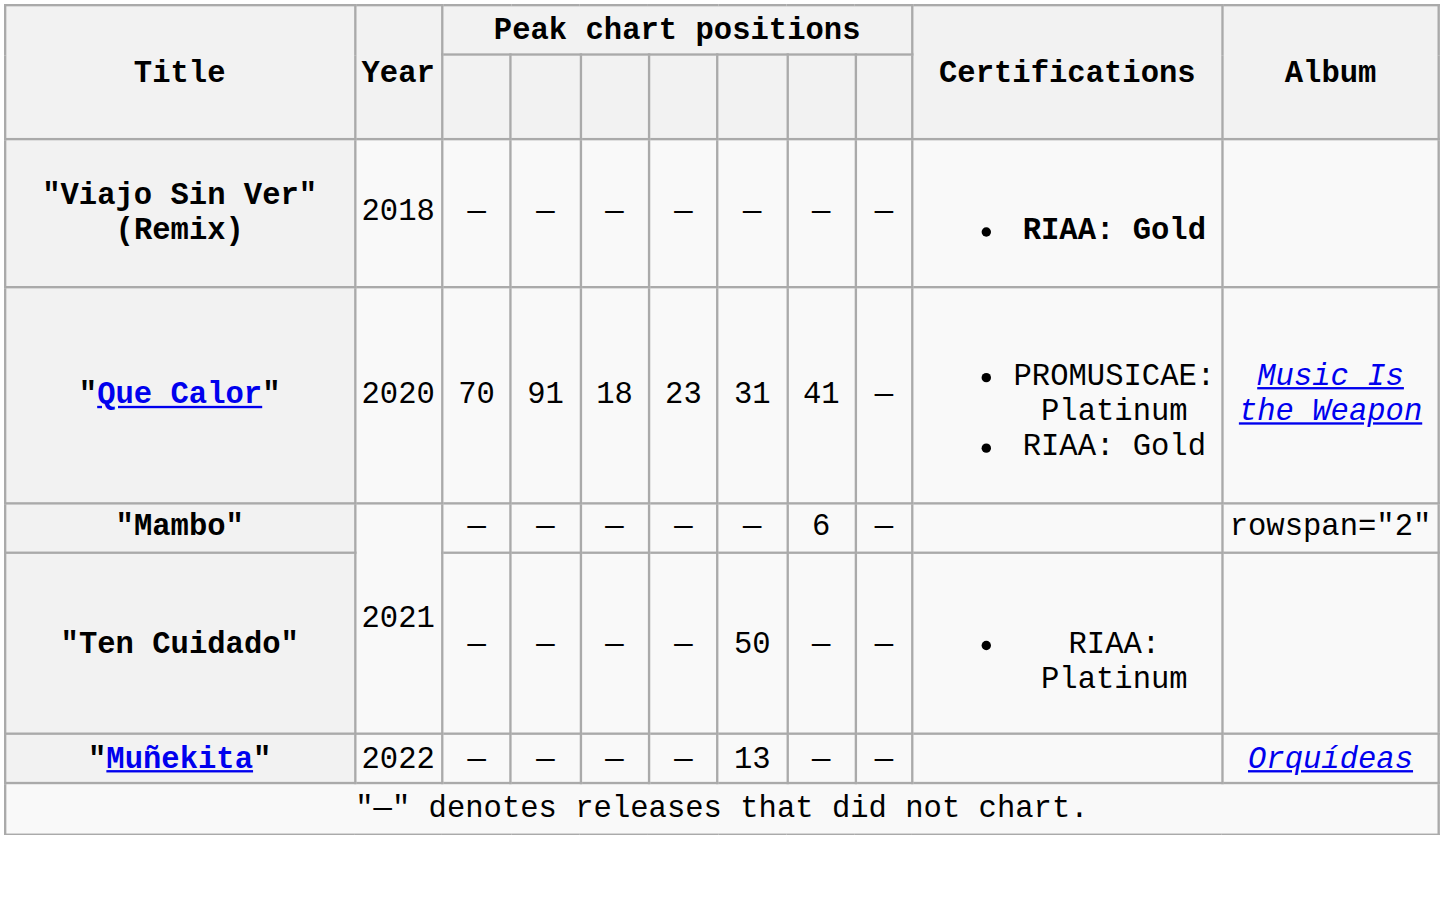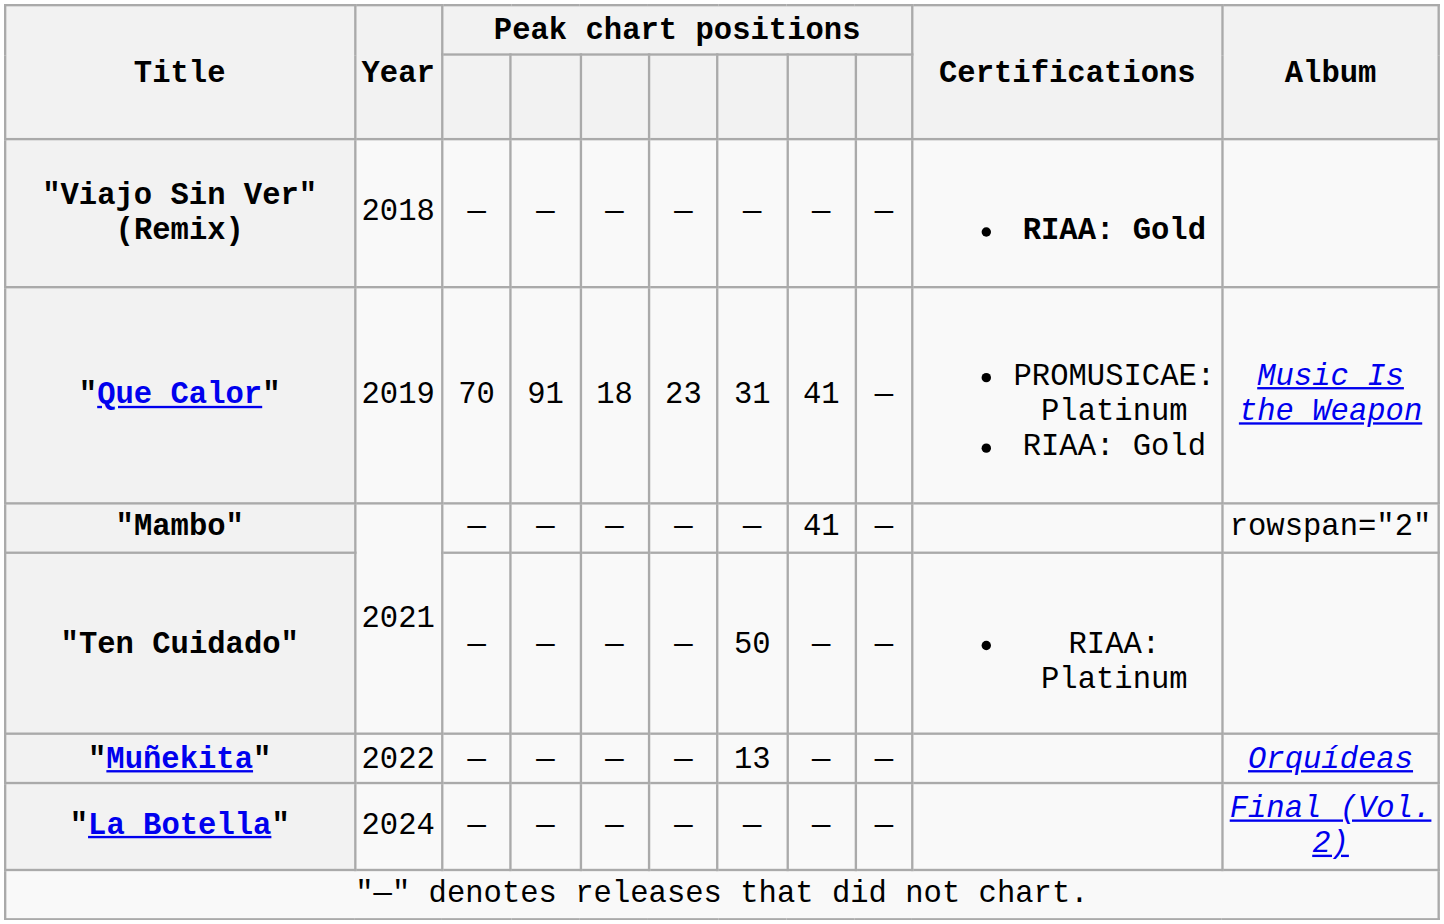"Que Calor" | Year: 2020 -> 2019
"Mambo" | column 8: 6 -> 41
+ row: "La Botella" | 2024 | — | — | — | — | — | — | — | Final (Vol. 2)
